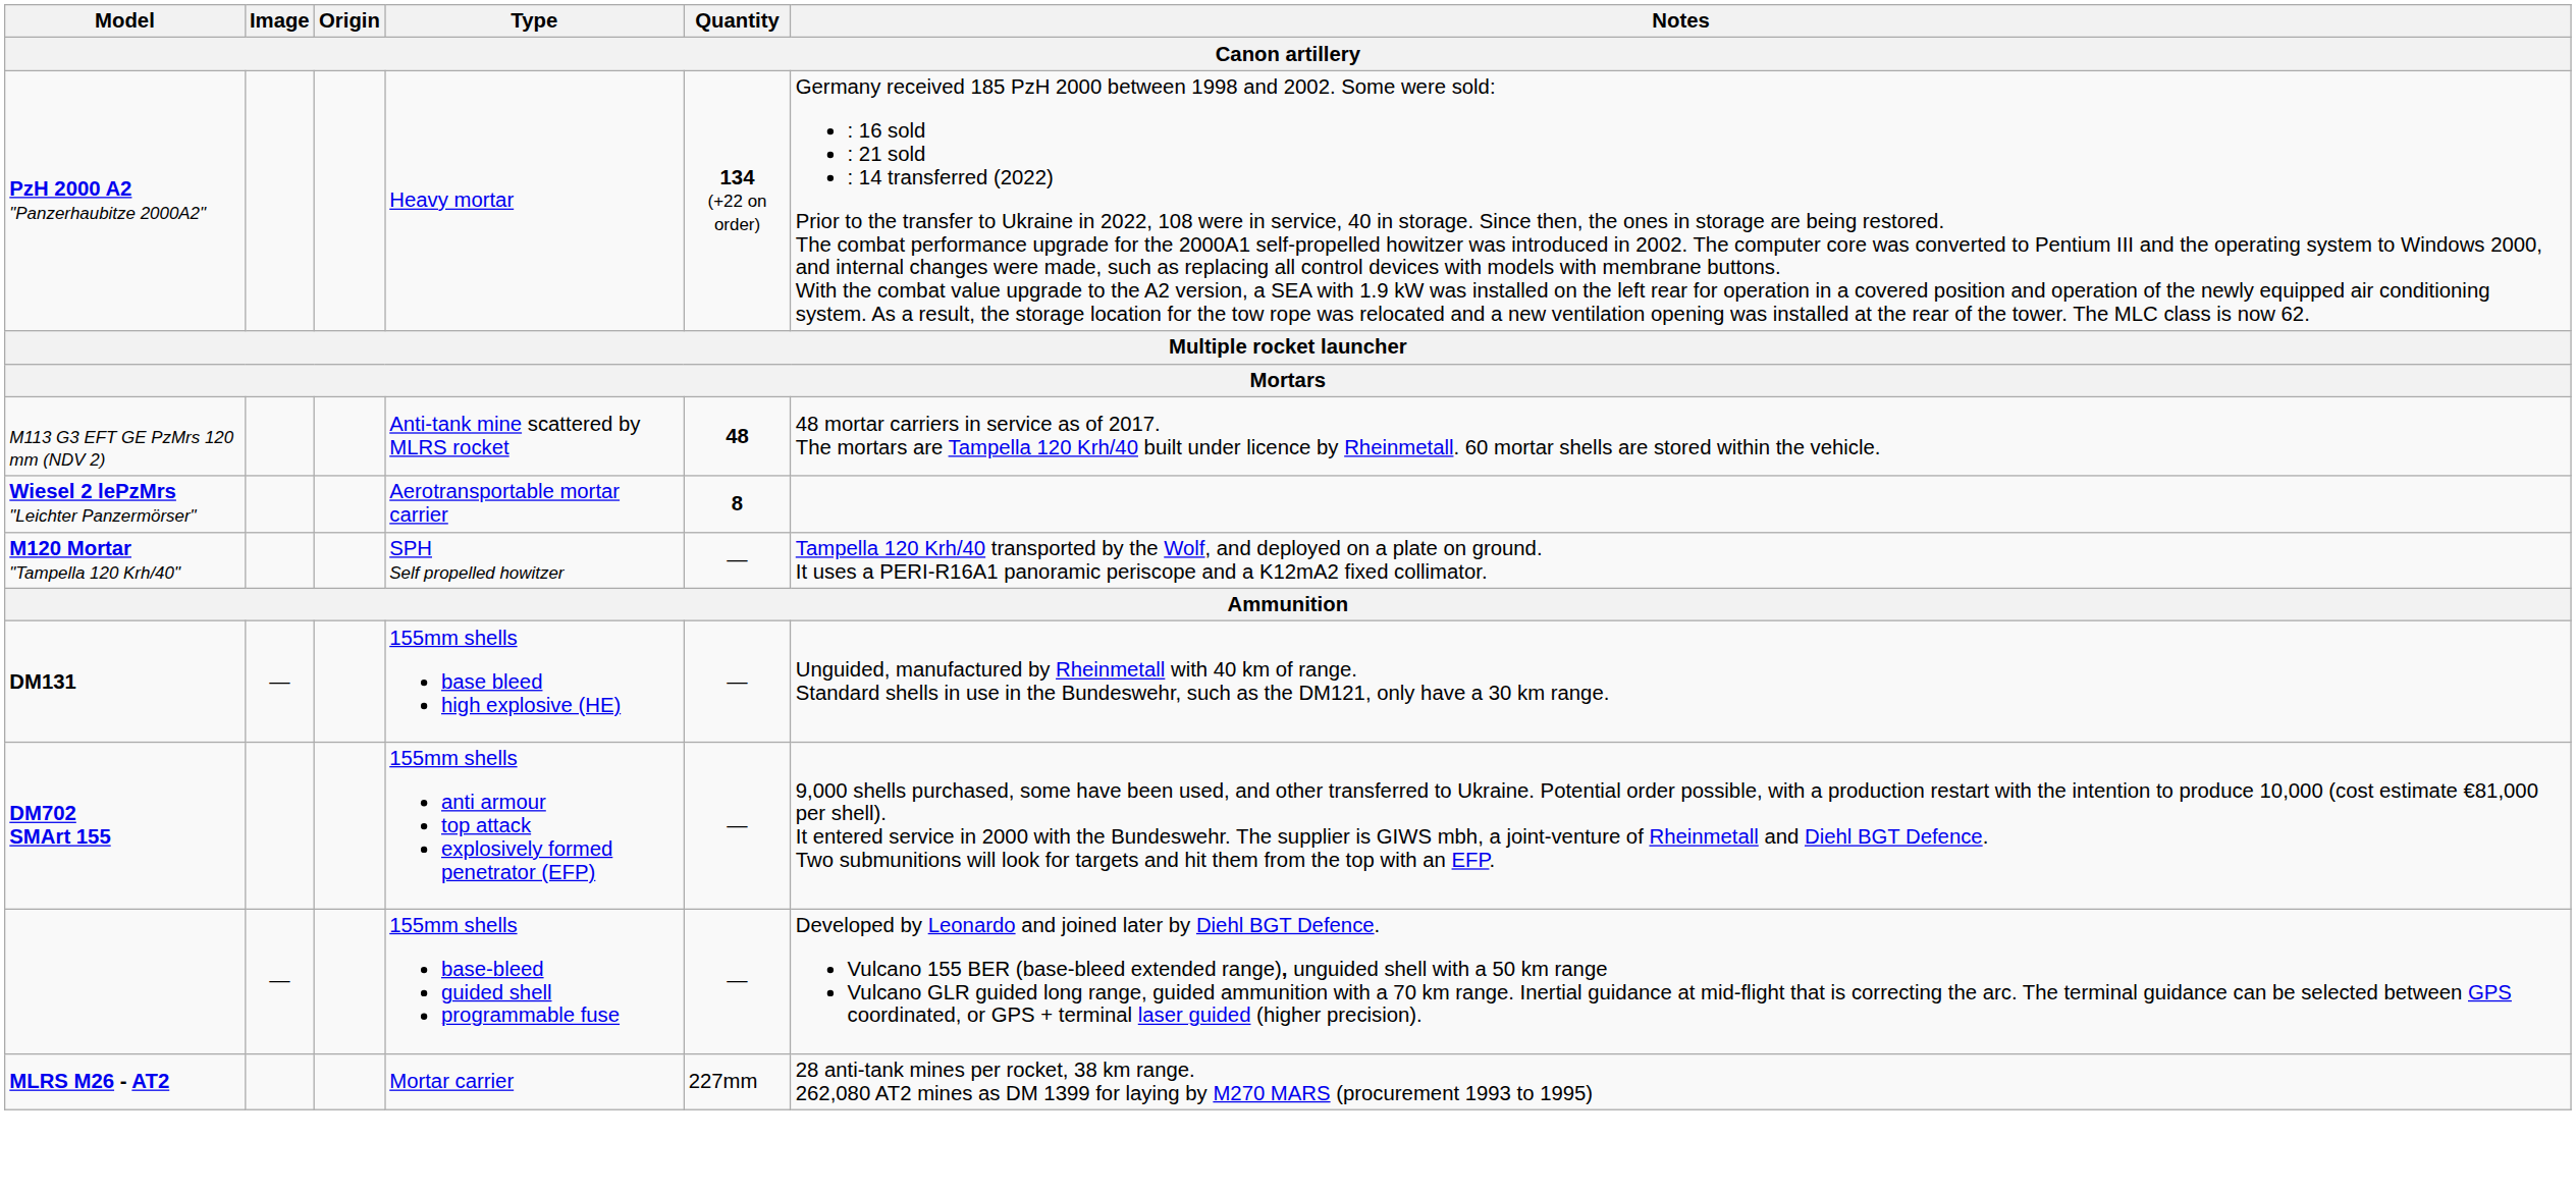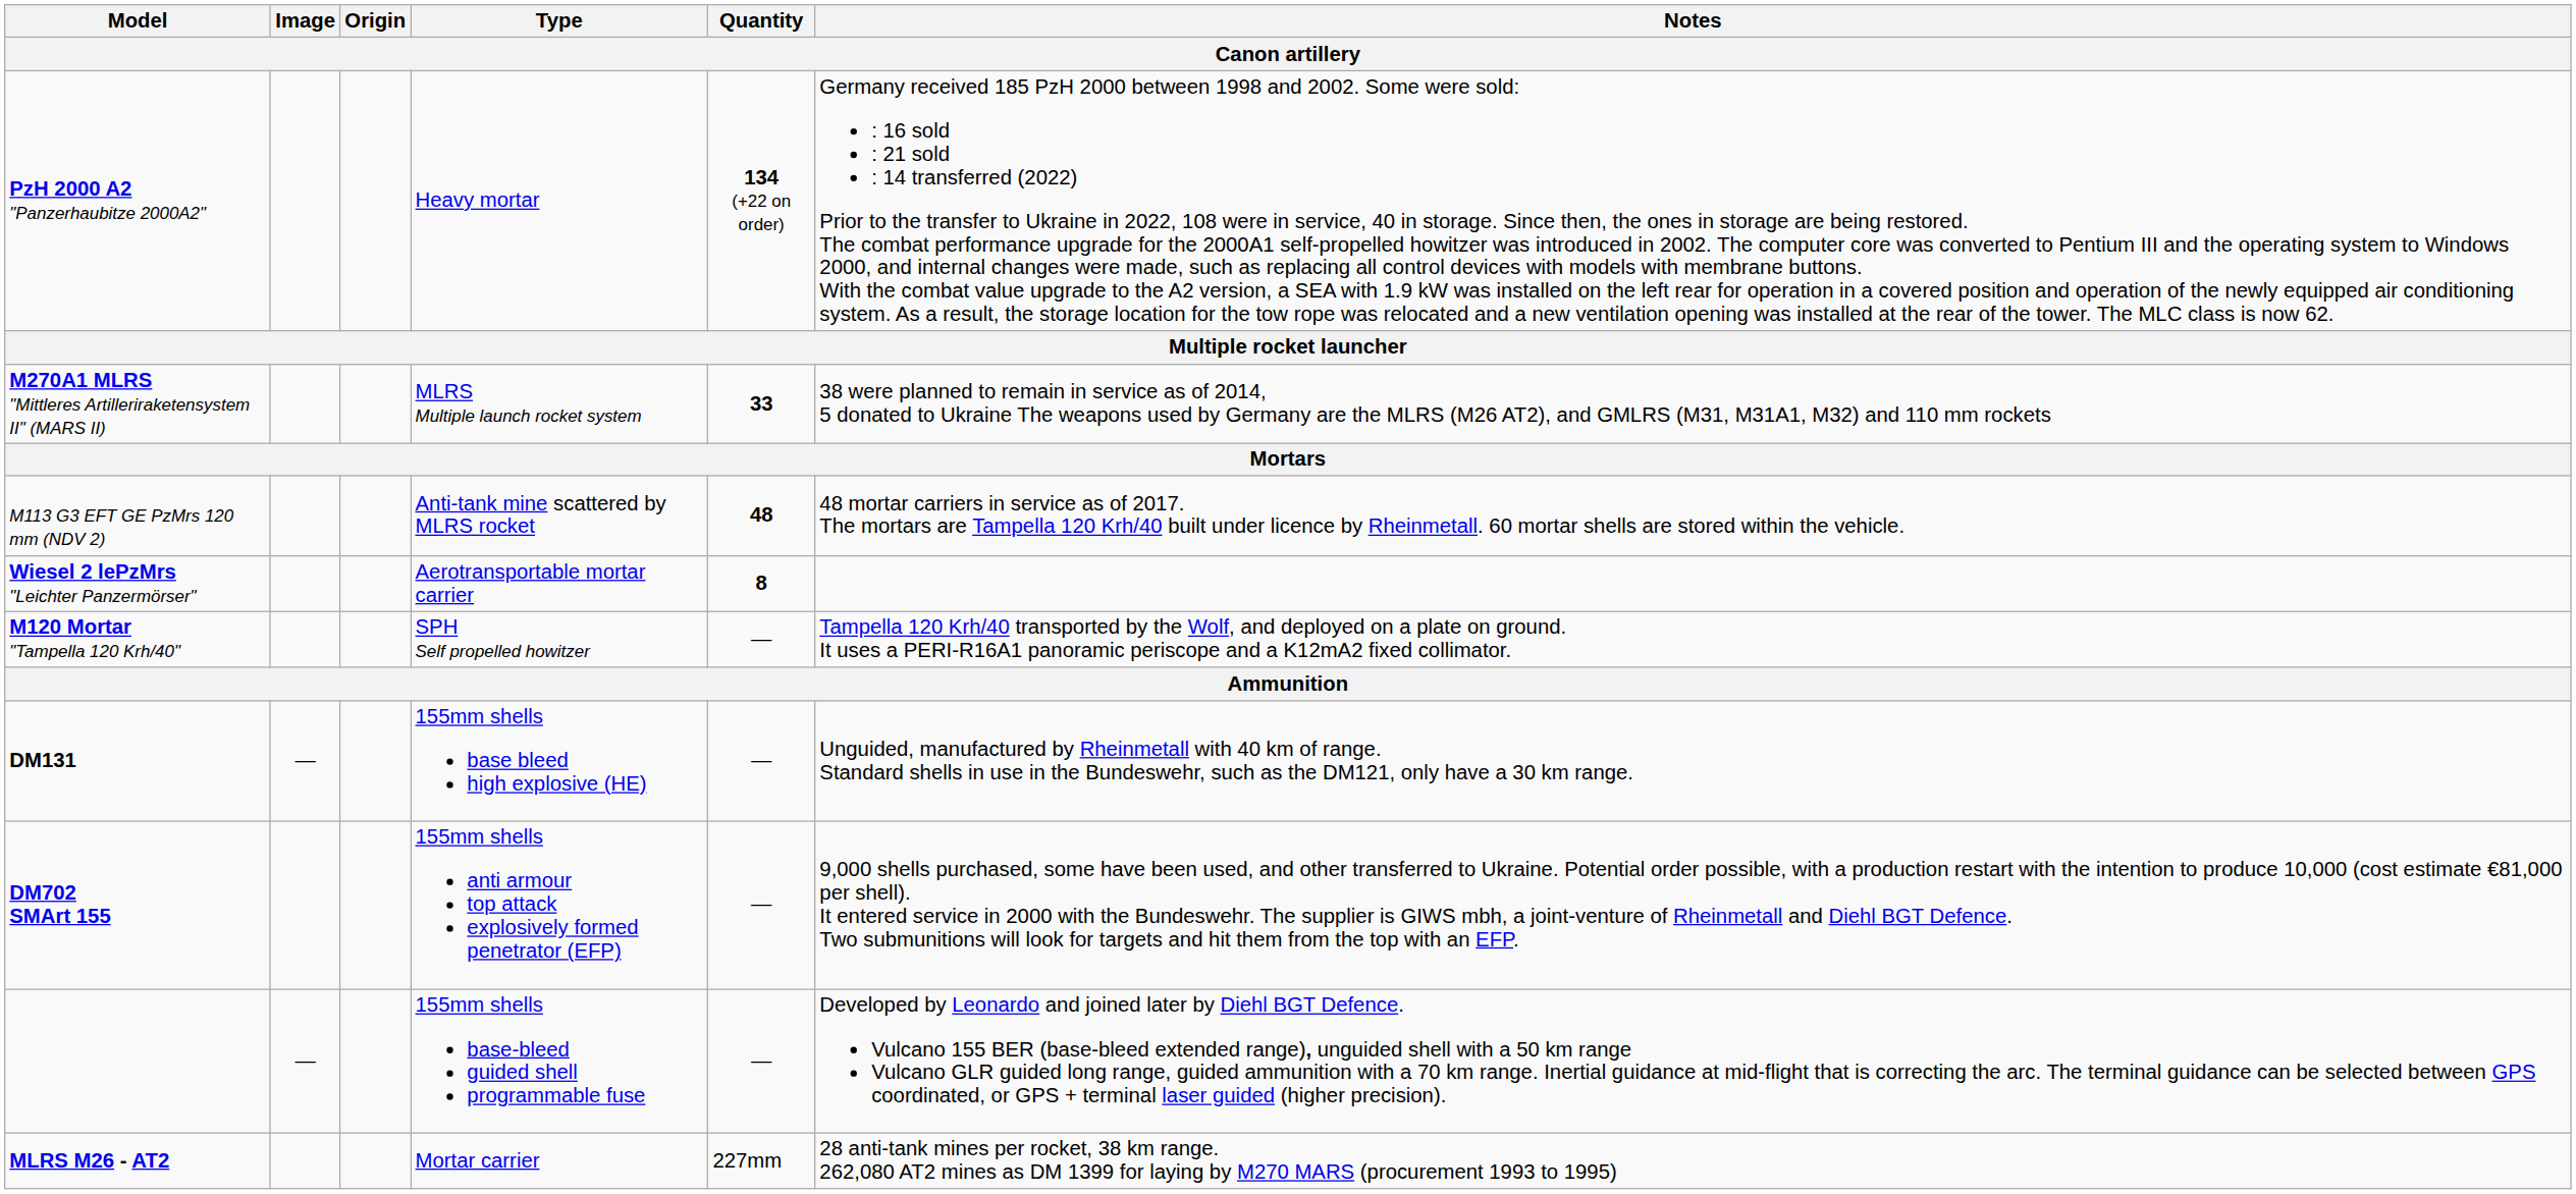+ row: M270A1 MLRS "Mittleres Artilleriraketensystem II" (MARS II) | MLRS Multiple launch rocket system | 33 | 38 were planned to remain in service as of 2014, 5 donated to Ukraine The weapons used by Germany are the MLRS (M26 AT2), and GMLRS (M31, M31A1, M32) and 110 mm rockets
